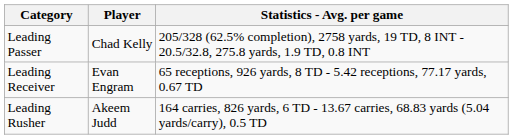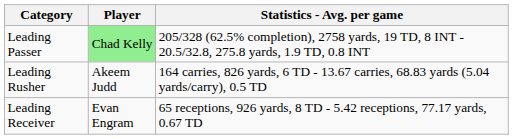Leading Passer | Player: no background -> lightgreen background
rows swapped: Leading Rusher <-> Leading Receiver
